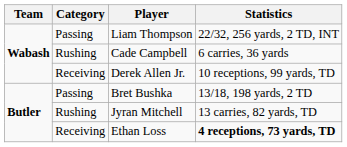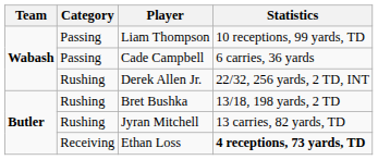Liam Thompson | Statistics: 22/32, 256 yards, 2 TD, INT -> 10 receptions, 99 yards, TD
Cade Campbell | Category: Rushing -> Passing
Derek Allen Jr. | Category: Receiving -> Rushing
Derek Allen Jr. | Statistics: 10 receptions, 99 yards, TD -> 22/32, 256 yards, 2 TD, INT
Bret Bushka | Category: Passing -> Rushing
